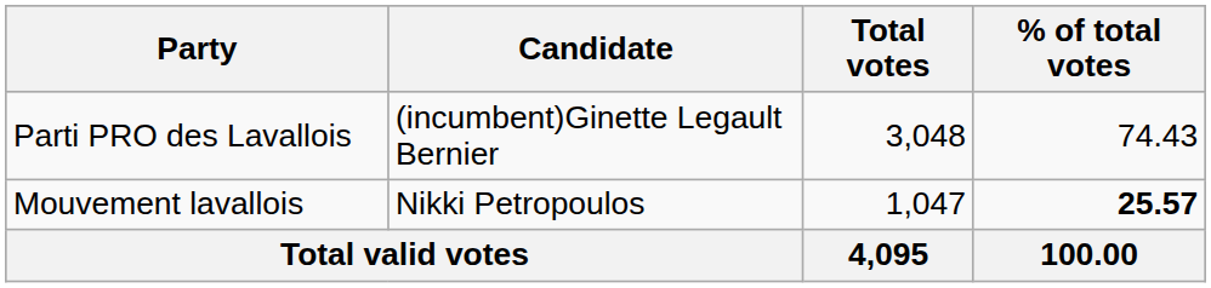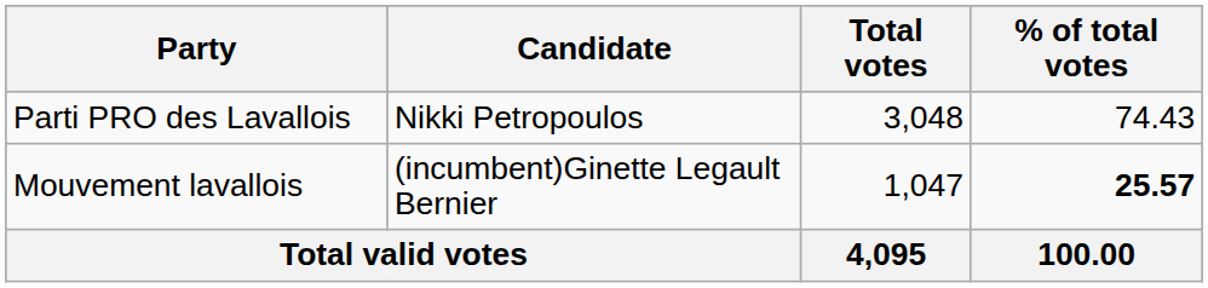Parti PRO des Lavallois | Candidate: (incumbent)Ginette Legault Bernier -> Nikki Petropoulos
Mouvement lavallois | Candidate: Nikki Petropoulos -> (incumbent)Ginette Legault Bernier
